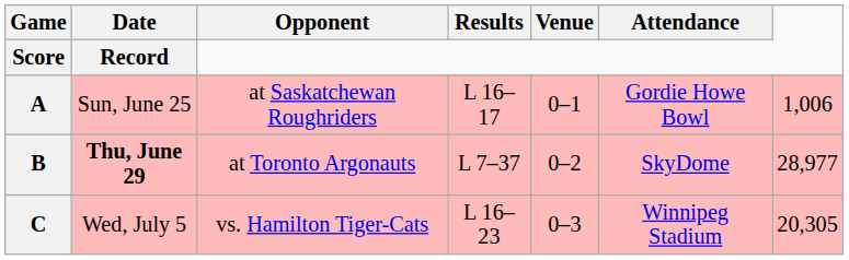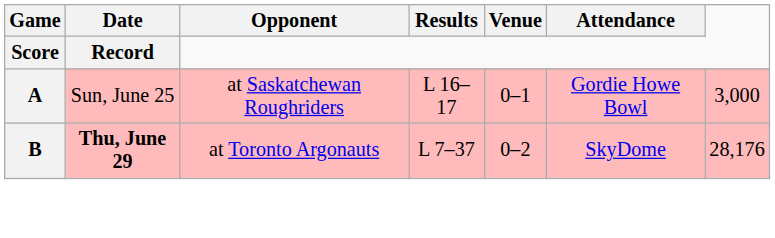A | column 7: 1,006 -> 3,000
B | column 7: 28,977 -> 28,176
- row: C | Wed, July 5 | vs. Hamilton Tiger-Cats | L 16–23 | 0–3 | Winnipeg Stadium | 20,305
